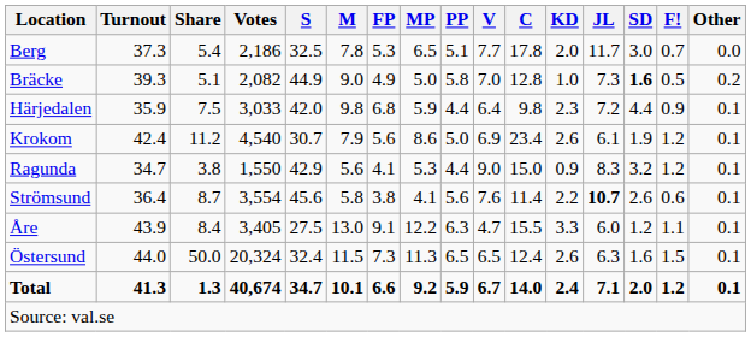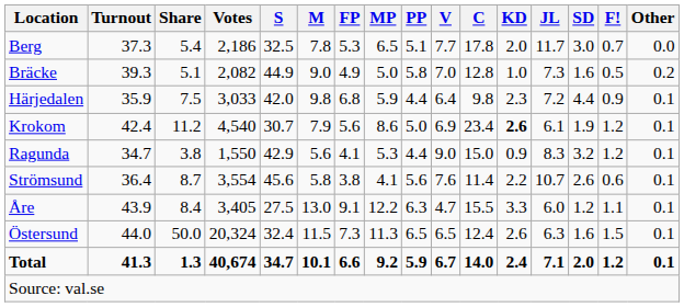Bräcke | SD: bold -> normal
Krokom | KD: normal -> bold
Strömsund | JL: bold -> normal
